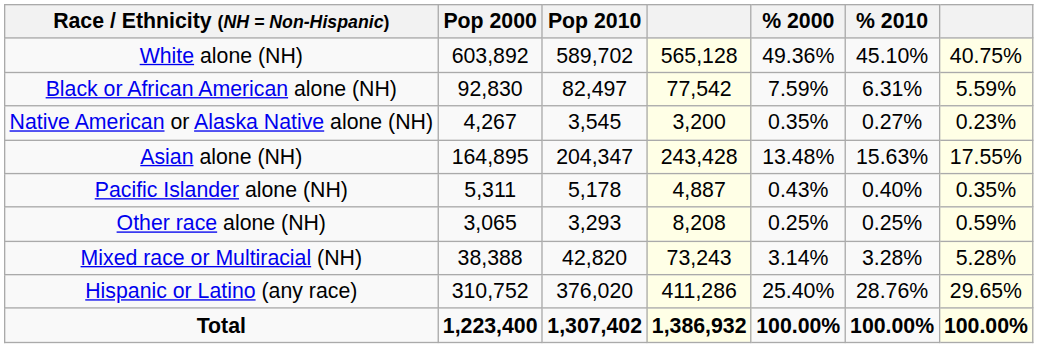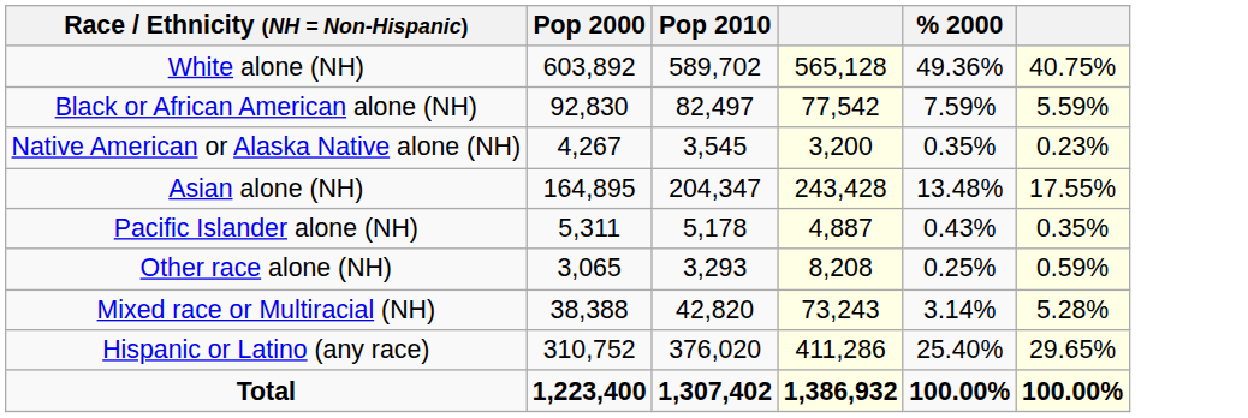- column: % 2010 | 45.10% | 6.31% | 0.27% | 15.63% | 0.40% | 0.25% | 3.28% | 28.76% | 100.00%
